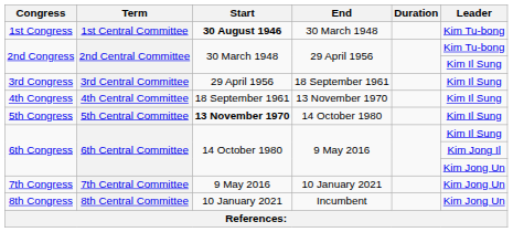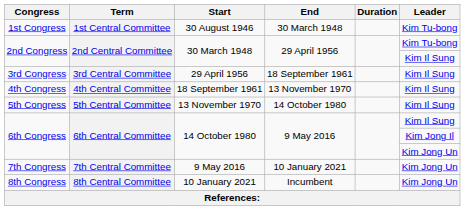1st Congress | Start: bold -> normal
5th Congress | Start: bold -> normal
